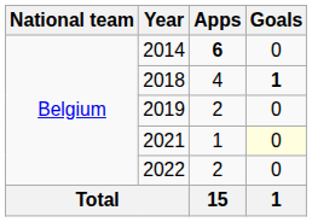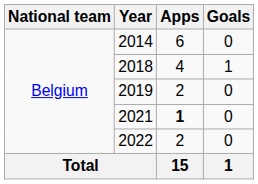2014 | Apps: bold -> normal
2018 | Goals: bold -> normal
2021 | Apps: normal -> bold
2021 | Goals: lightyellow background -> no background
